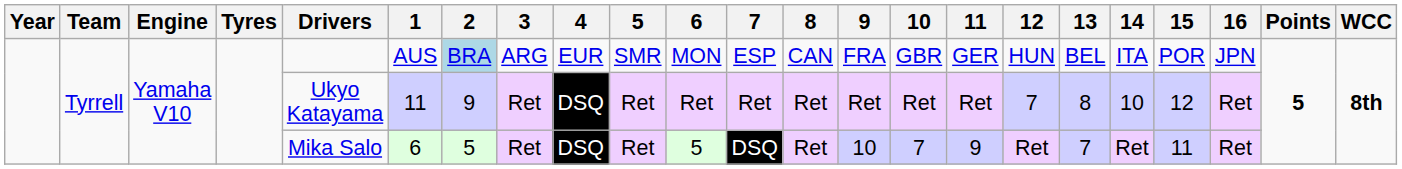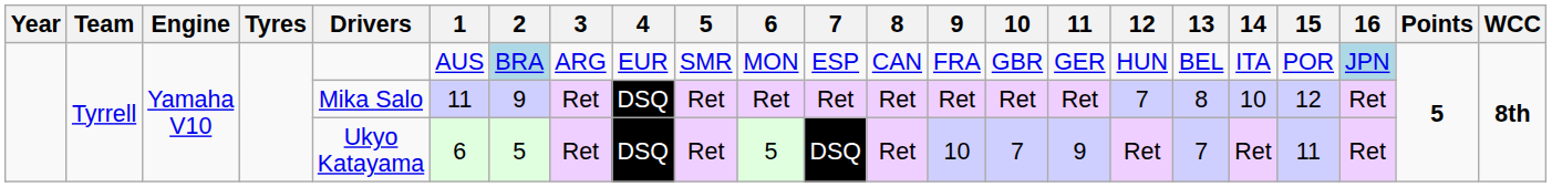row 2 | 16: no background -> lightblue background
row 3 | Drivers: Ukyo Katayama -> Mika Salo
row 4 | Drivers: Mika Salo -> Ukyo Katayama
